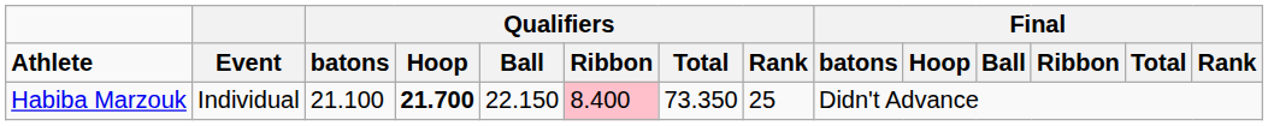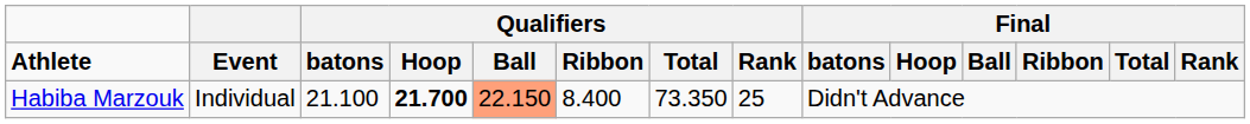Habiba Marzouk | column 5: no background -> lightsalmon background
Habiba Marzouk | column 6: pink background -> no background
